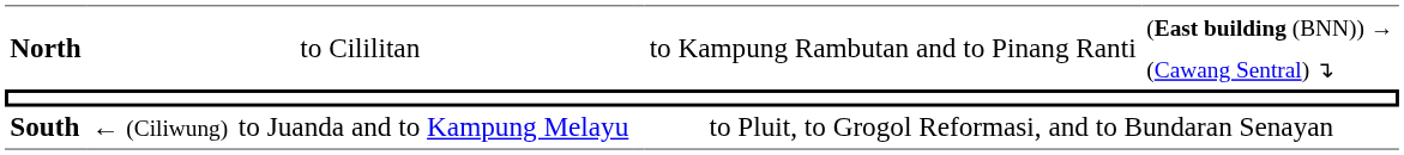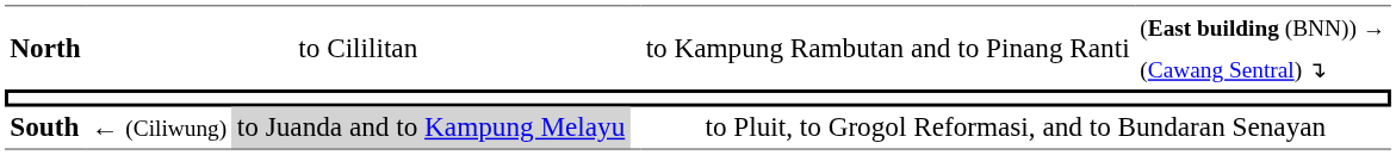South | column 3: no background -> lightgrey background
